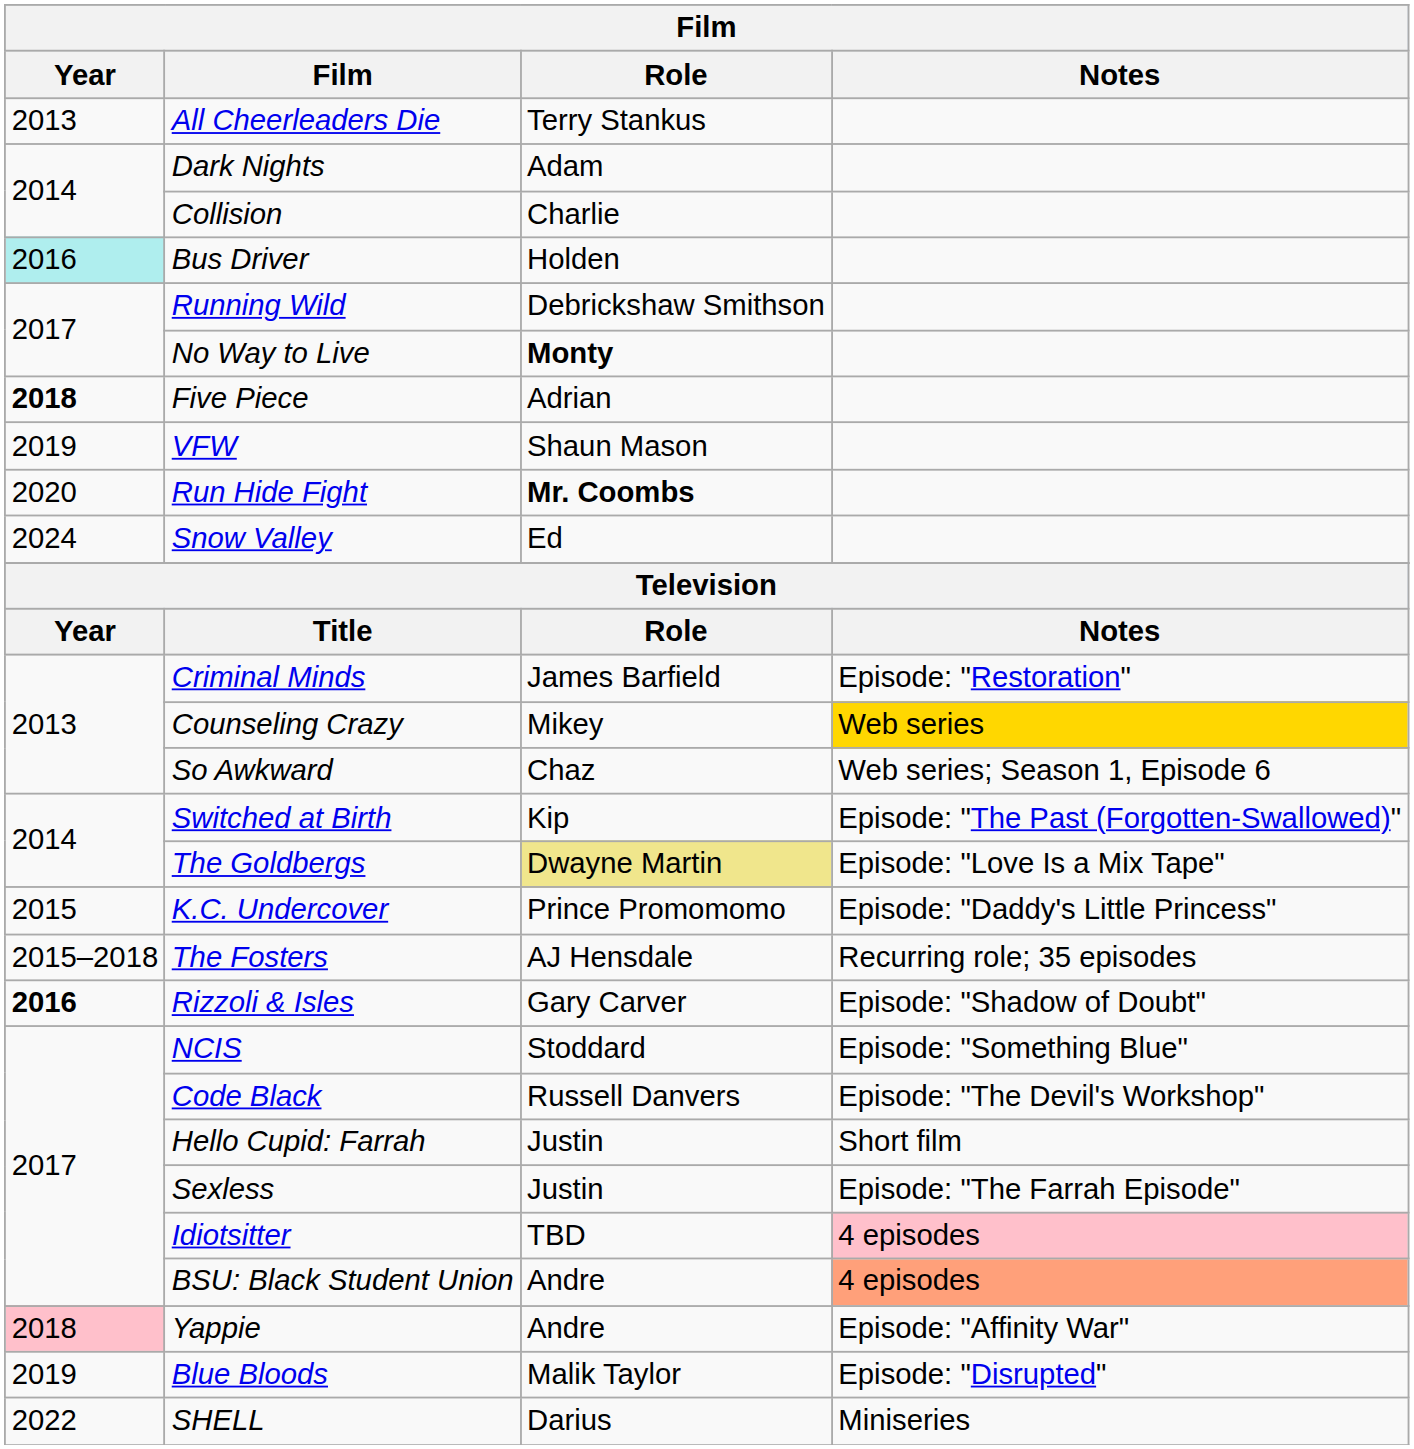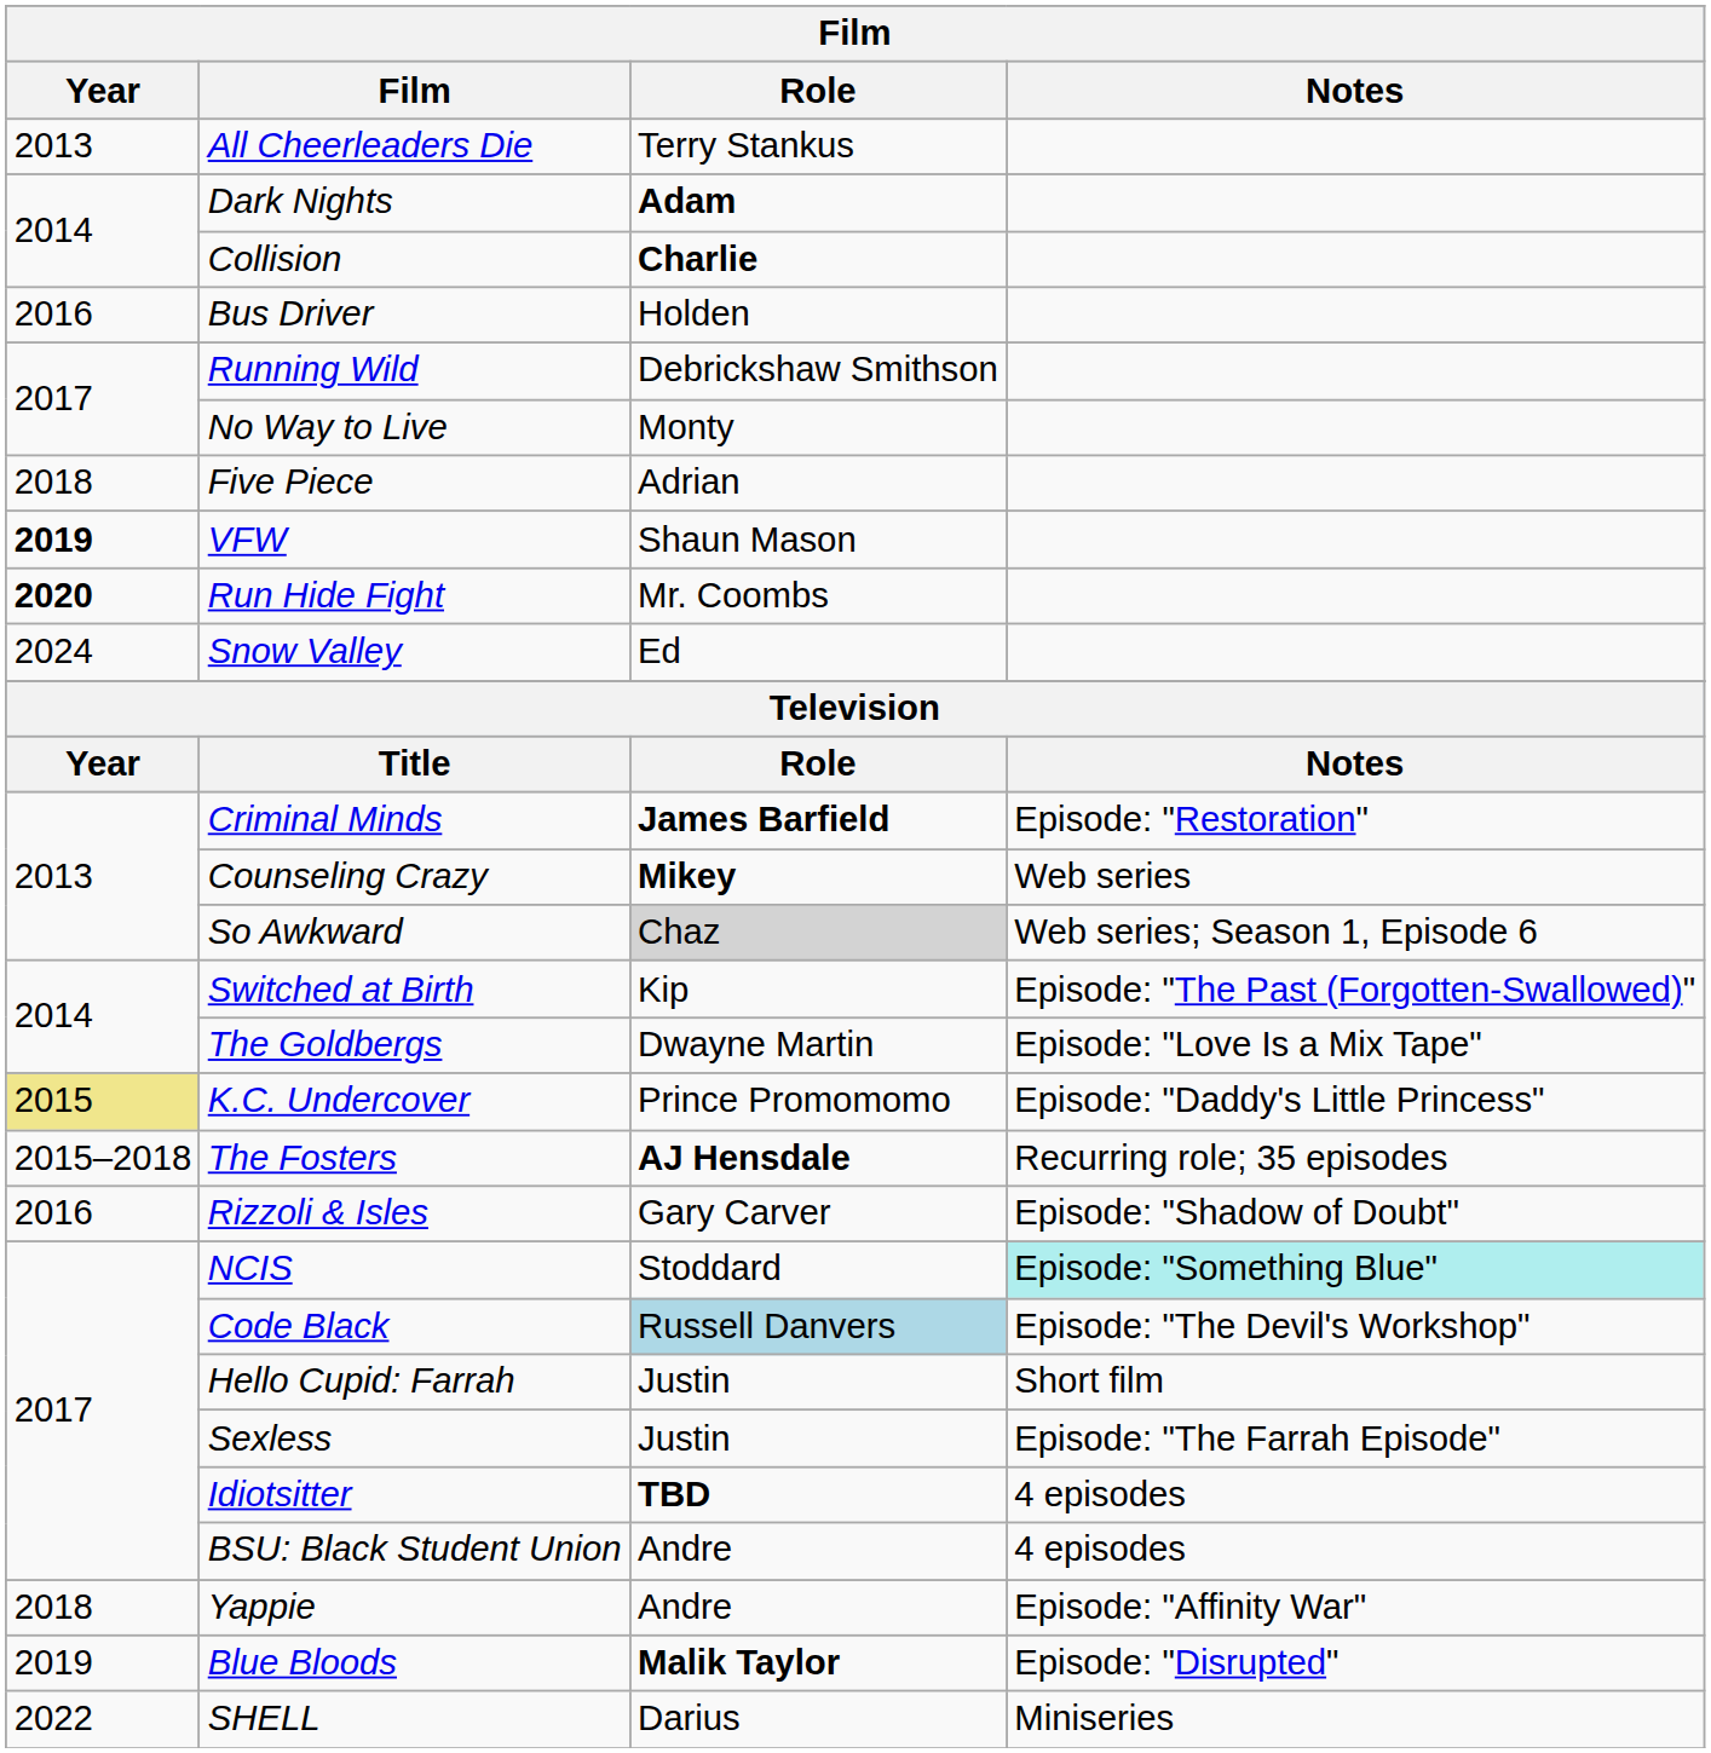Dark Nights | Role: normal -> bold
Collision | Role: normal -> bold
Bus Driver | Year: paleturquoise background -> no background
No Way to Live | Role: bold -> normal
Five Piece | Year: bold -> normal
VFW | Year: normal -> bold
Run Hide Fight | Year: normal -> bold
Run Hide Fight | Role: bold -> normal
Criminal Minds | Role: normal -> bold
Counseling Crazy | Role: normal -> bold
Counseling Crazy | Notes: gold background -> no background
So Awkward | Role: no background -> lightgrey background
The Goldbergs | Role: khaki background -> no background
K.C. Undercover | Year: no background -> khaki background
The Fosters | Role: normal -> bold
Rizzoli & Isles | Year: bold -> normal
NCIS | Notes: no background -> paleturquoise background
Code Black | Role: no background -> lightblue background
Idiotsitter | Role: normal -> bold
Idiotsitter | Notes: pink background -> no background
BSU: Black Student Union | Notes: lightsalmon background -> no background
Yappie | Year: pink background -> no background
Blue Bloods | Role: normal -> bold
